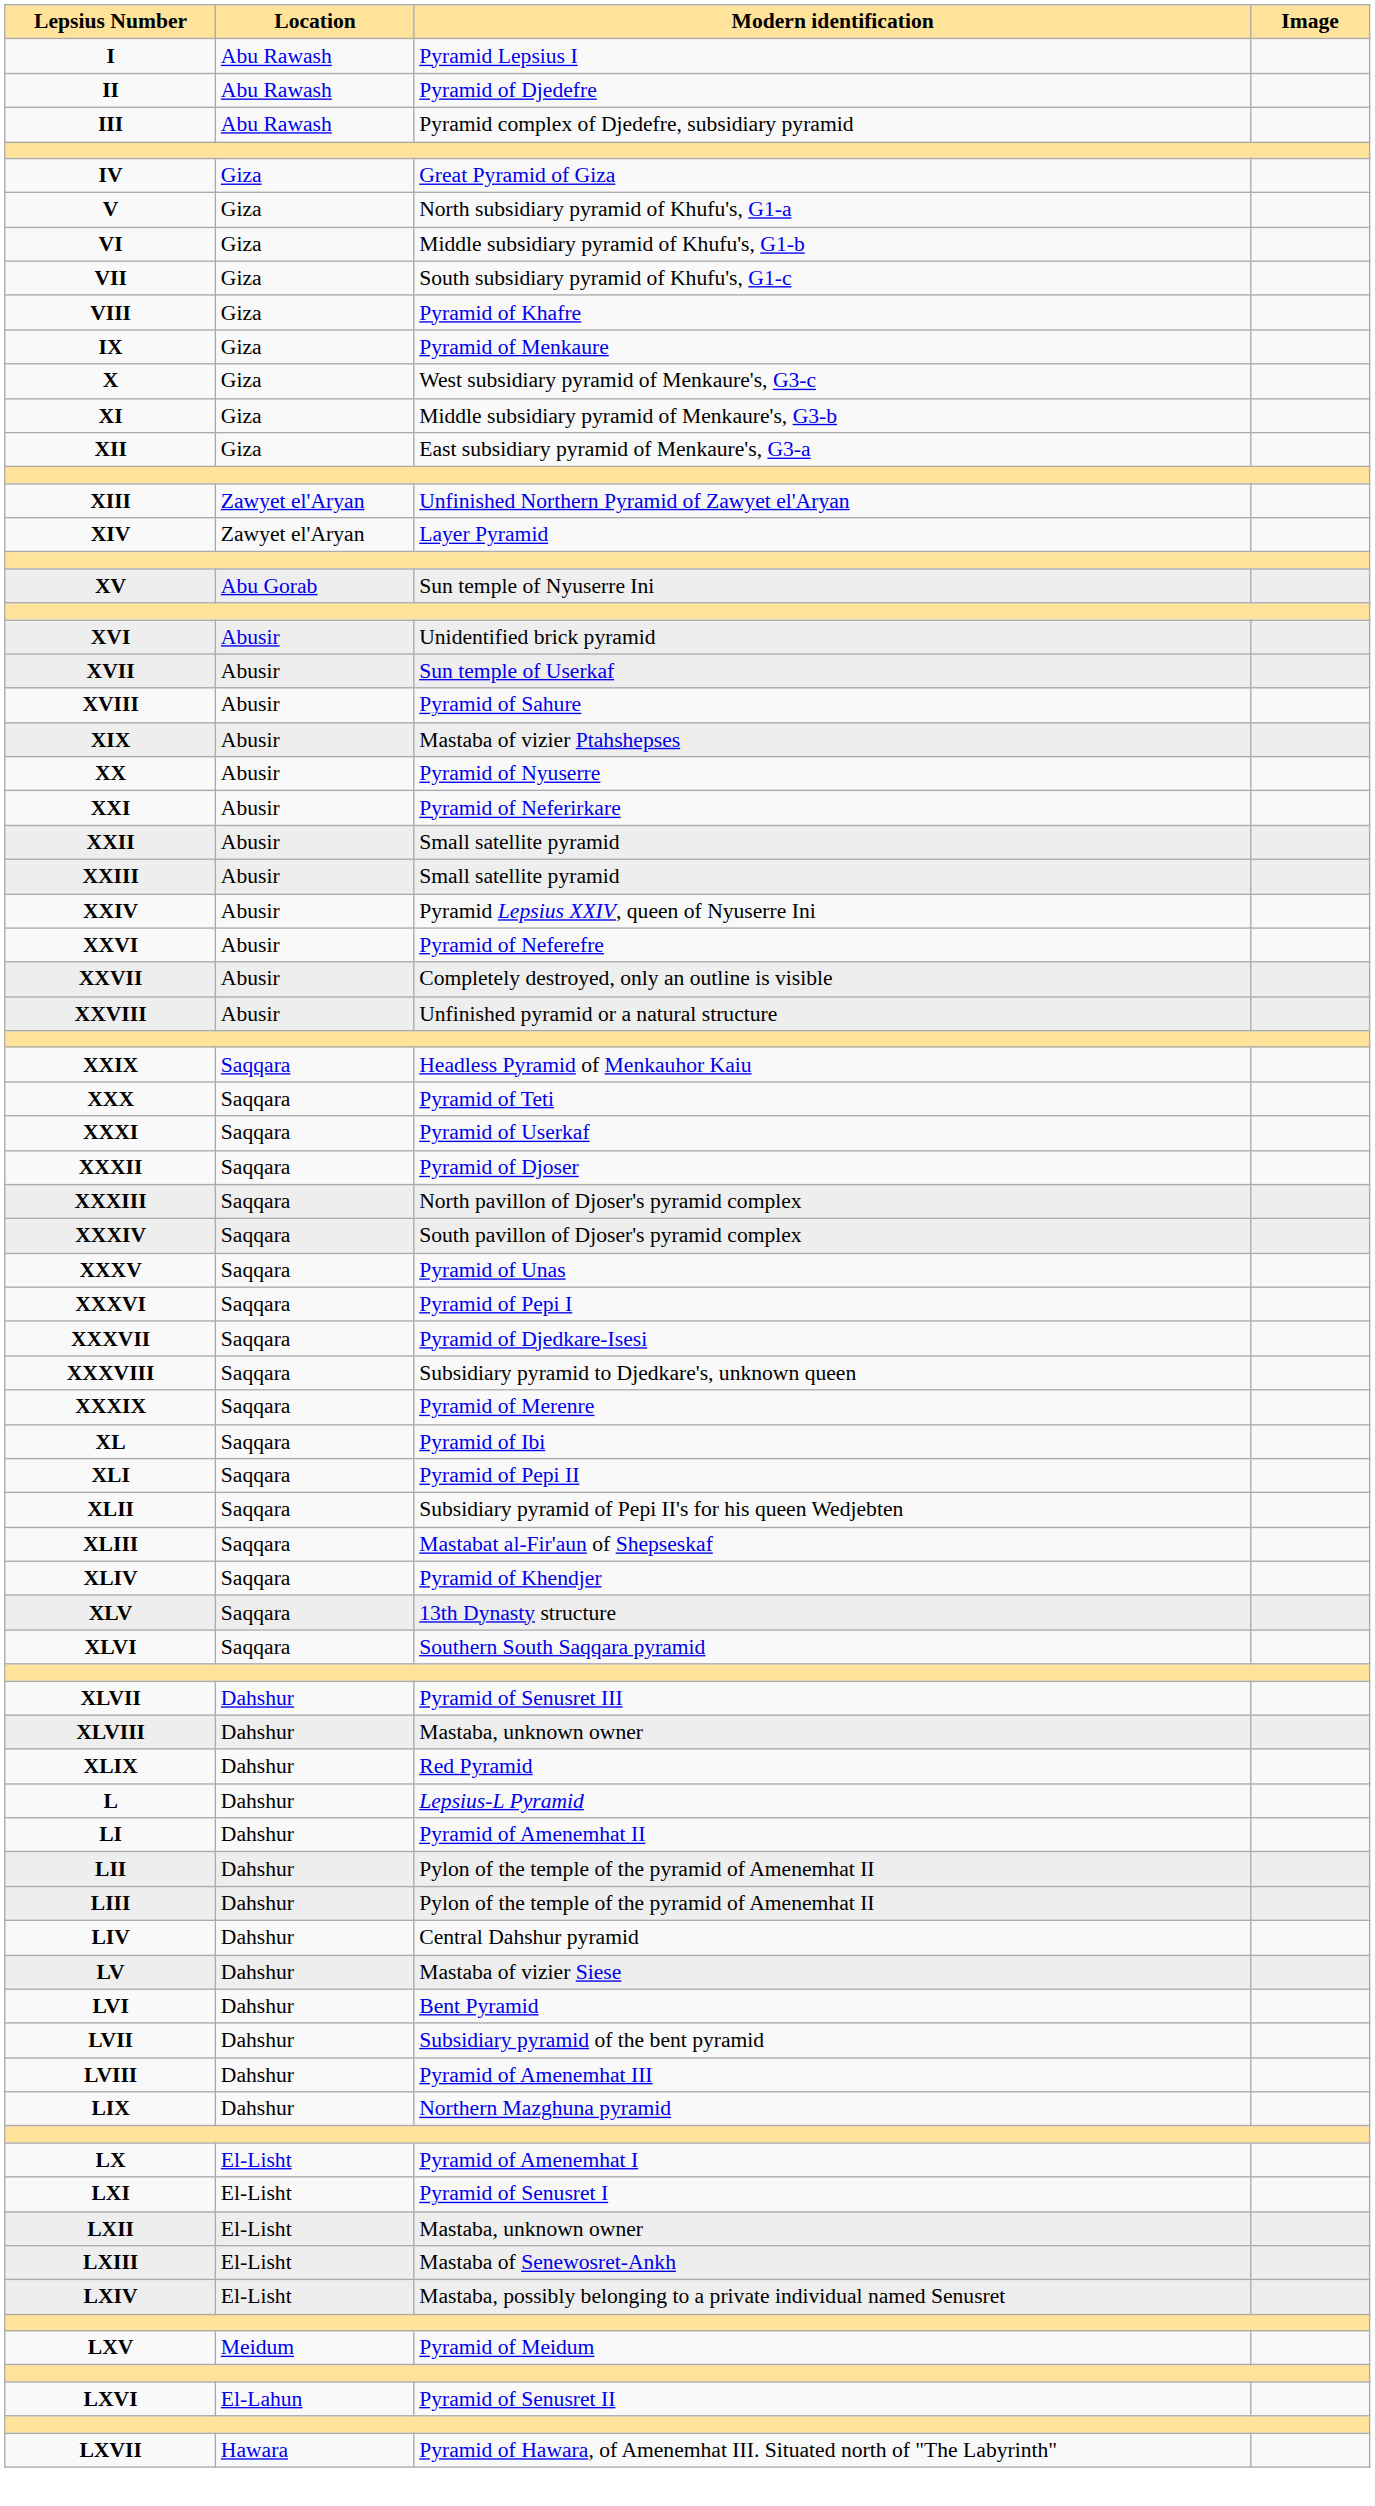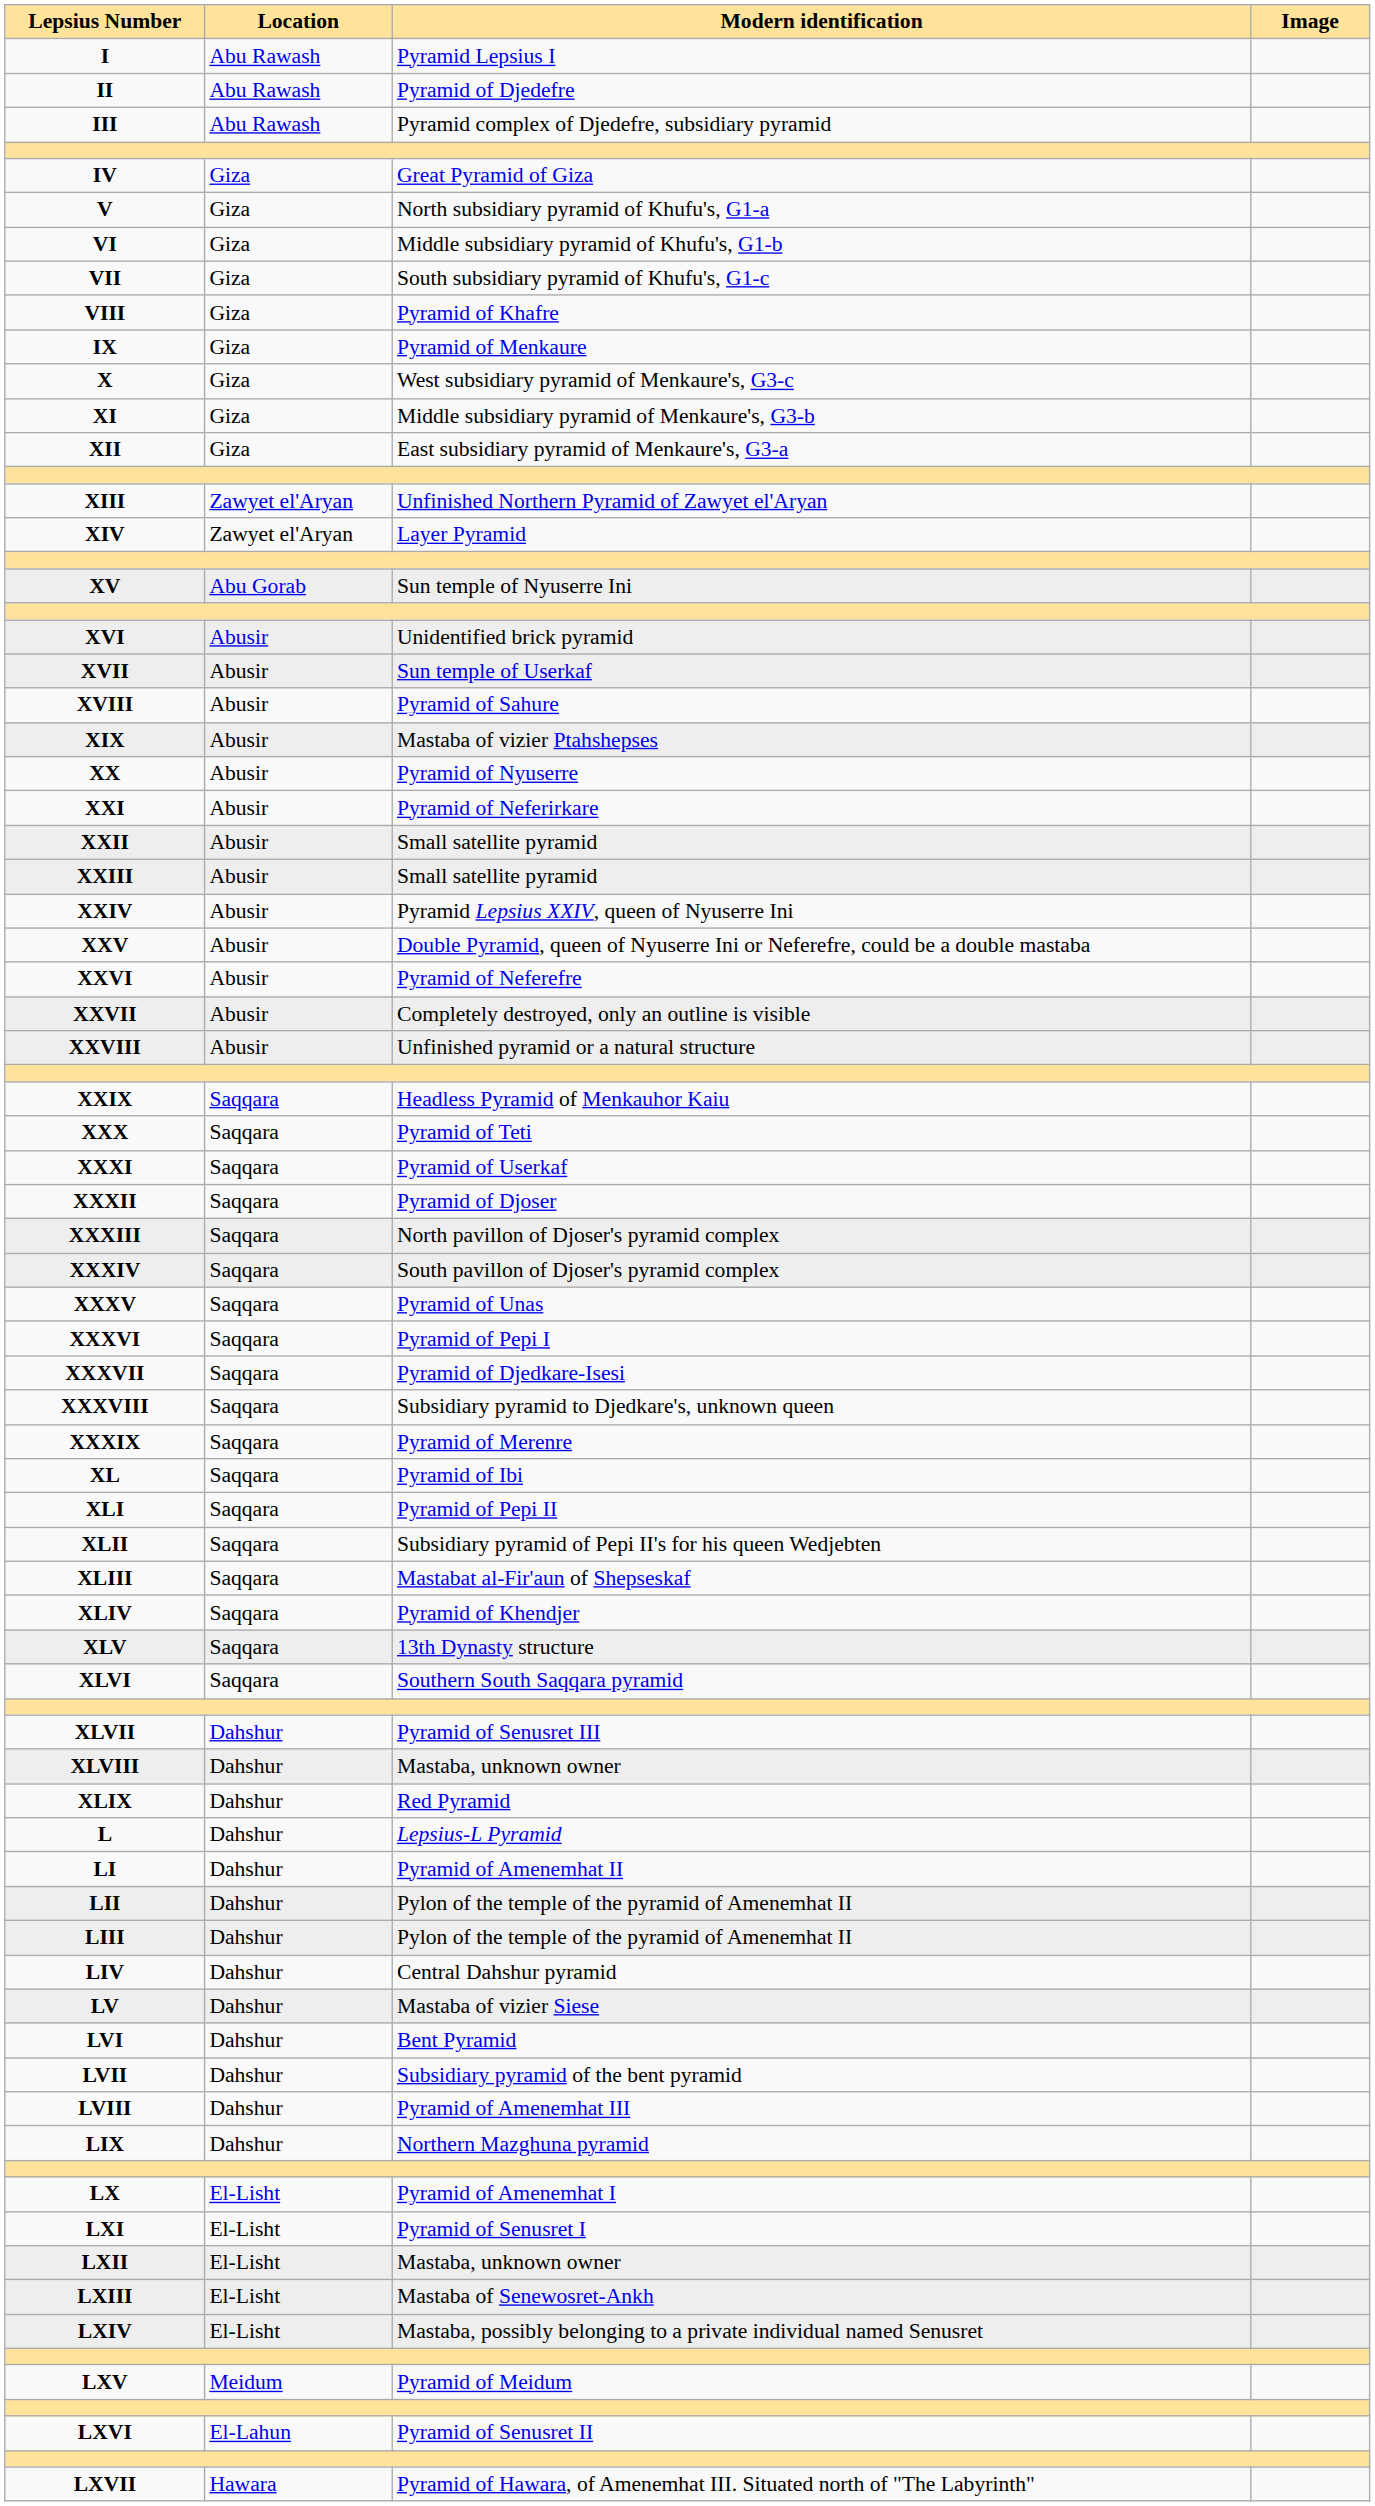+ row: XXV | Abusir | Double Pyramid, queen of Nyuserre Ini or Neferefre, could be a double mastaba
